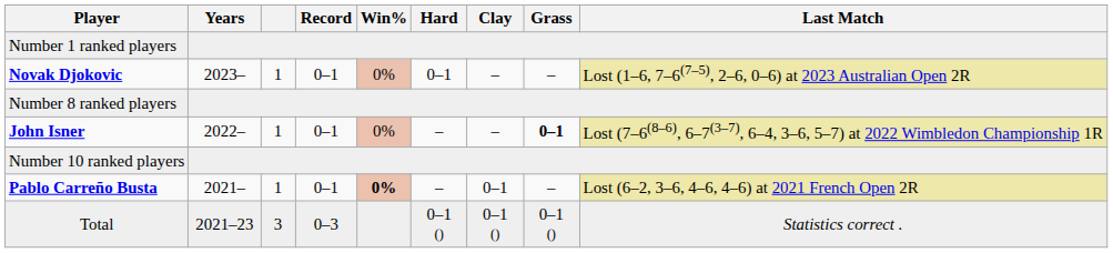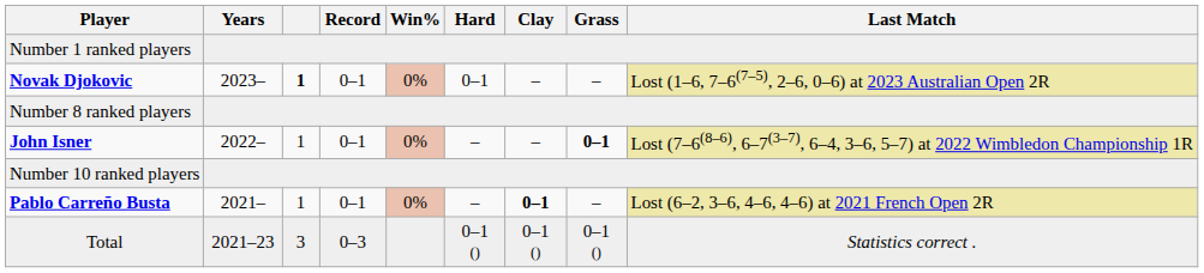Novak Djokovic | column 3: normal -> bold
Pablo Carreño Busta | Win%: bold -> normal
Pablo Carreño Busta | Clay: normal -> bold
